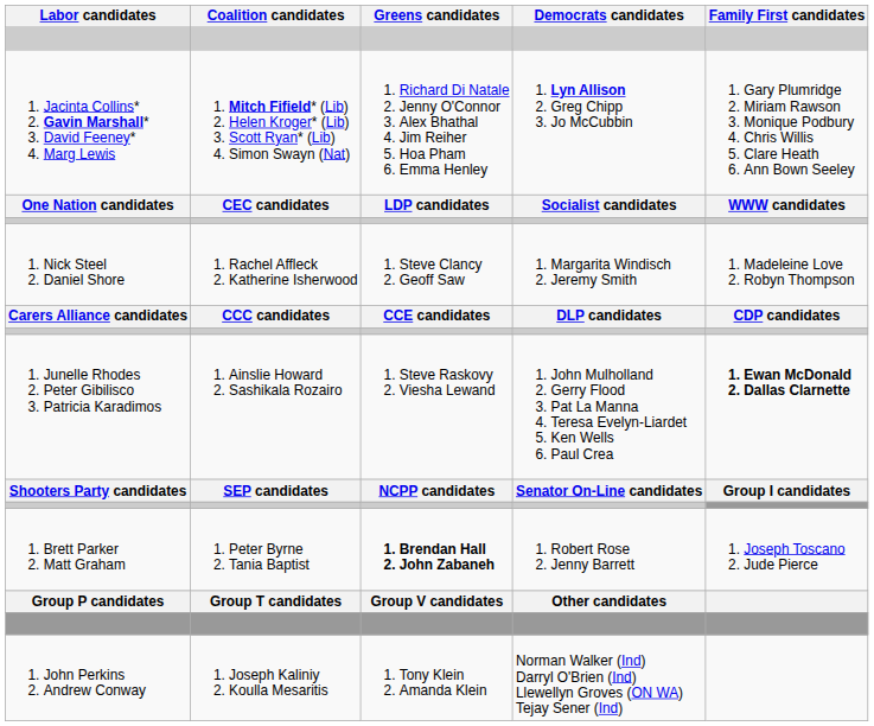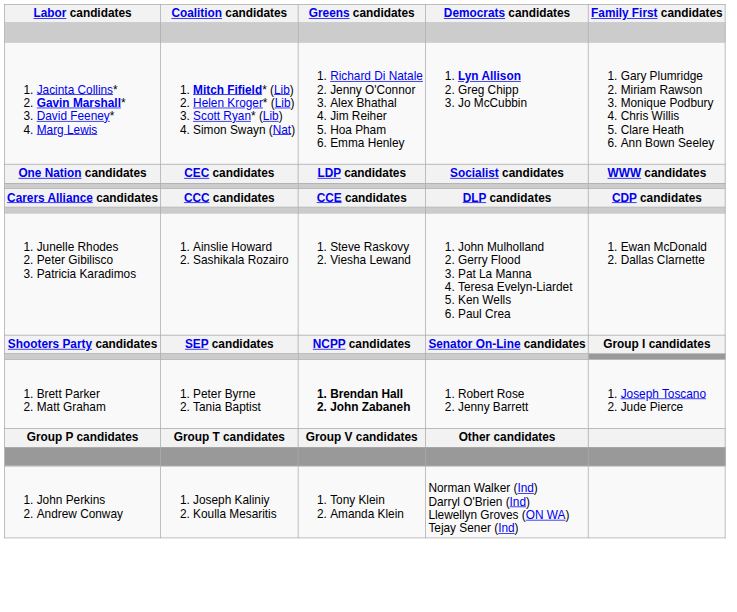- row: Nick Steel Daniel Shore | Rachel Affleck Katherine Isherwood | Steve Clancy Geoff Saw | Margarita Windisch Jeremy Smith | Madeleine Love Robyn Thompson
Junelle Rhodes Peter Gibilisco Patricia Karadimos | Family First candidates: bold -> normal
